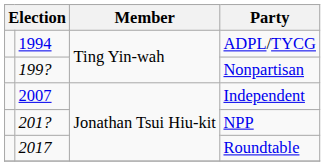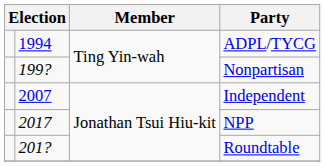NPP | column 2: 201? -> 2017
Roundtable | column 2: 2017 -> 201?
